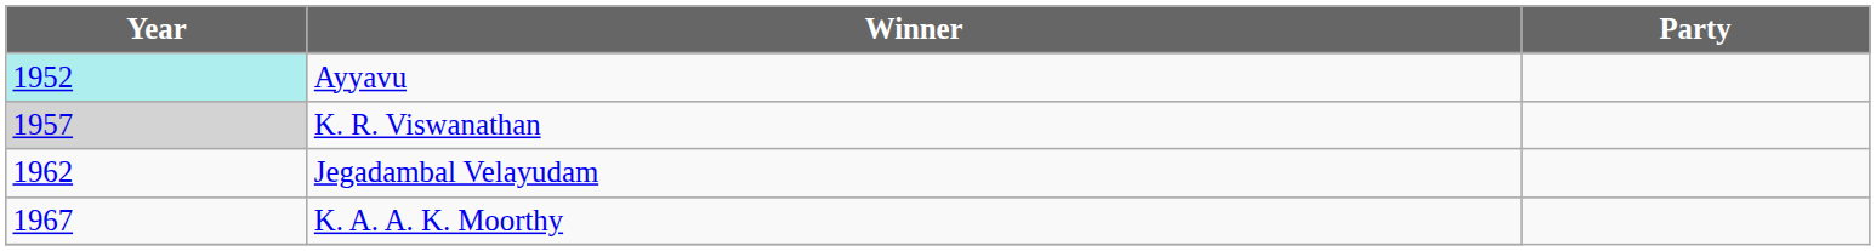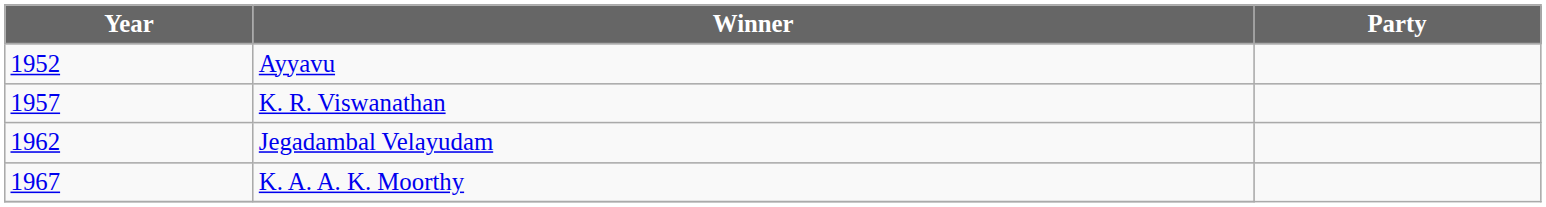Ayyavu | Year: paleturquoise background -> no background
K. R. Viswanathan | Year: lightgrey background -> no background
